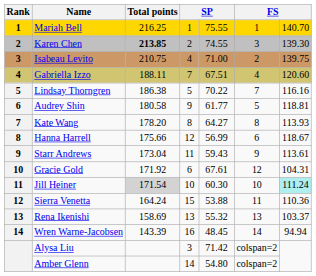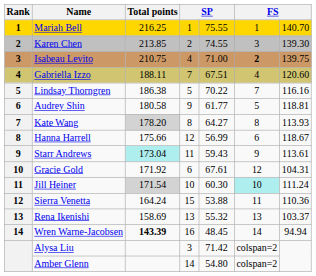Karen Chen | Total points: bold -> normal
Isabeau Levito | column 6: normal -> bold
Kate Wang | Total points: no background -> lightgrey background
Starr Andrews | Total points: no background -> paleturquoise background
Jill Heiner | column 6: no background -> paleturquoise background
Jill Heiner | column 7: paleturquoise background -> no background
Wren Warne-Jacobsen | Total points: normal -> bold
